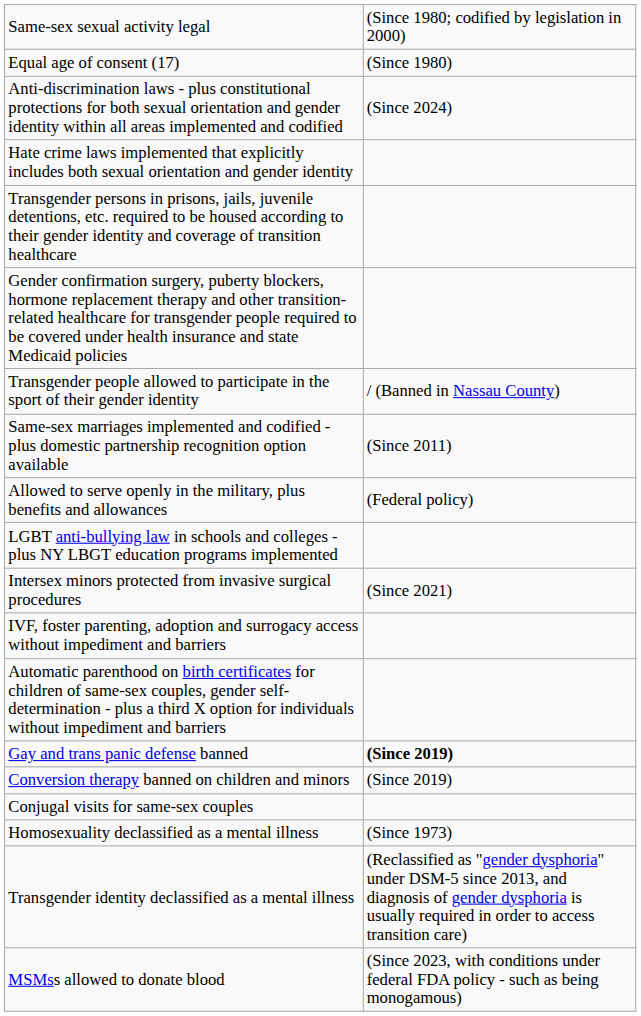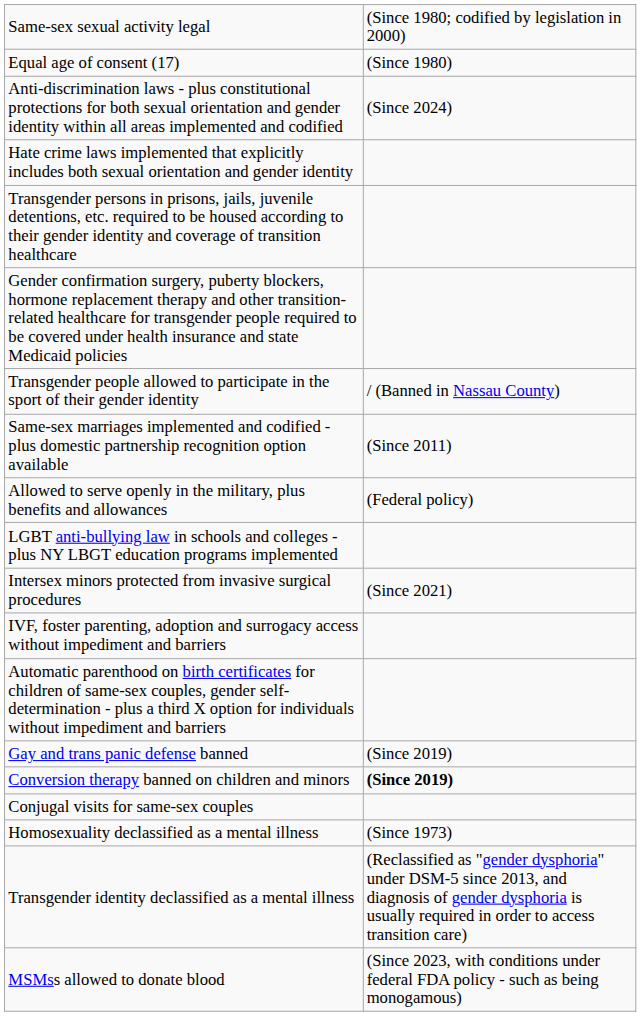Gay and trans panic defense banned | column 2: bold -> normal
Conversion therapy banned on children and minors | column 2: normal -> bold
